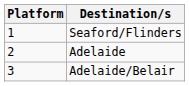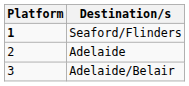Seaford/Flinders | Platform: normal -> bold
